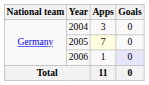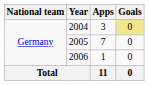2004 | Goals: no background -> khaki background
2005 | Apps: lightyellow background -> no background
2006 | Goals: lavender background -> no background
